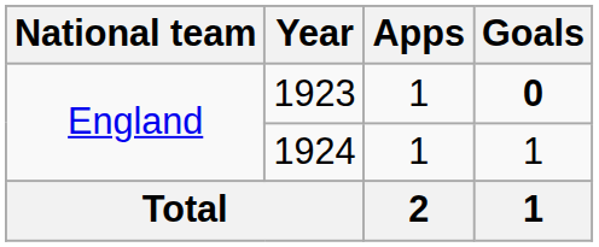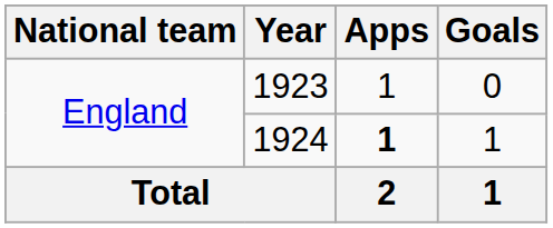1923 | Goals: bold -> normal
1924 | Apps: normal -> bold
